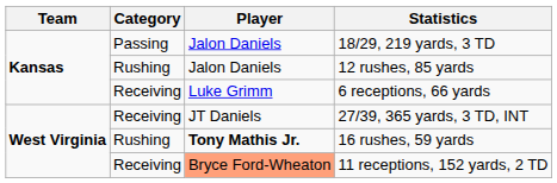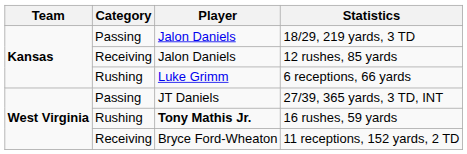12 rushes, 85 yards | Category: Rushing -> Receiving
6 receptions, 66 yards | Category: Receiving -> Rushing
27/39, 365 yards, 3 TD, INT | Category: Receiving -> Passing
11 receptions, 152 yards, 2 TD | Player: lightsalmon background -> no background
